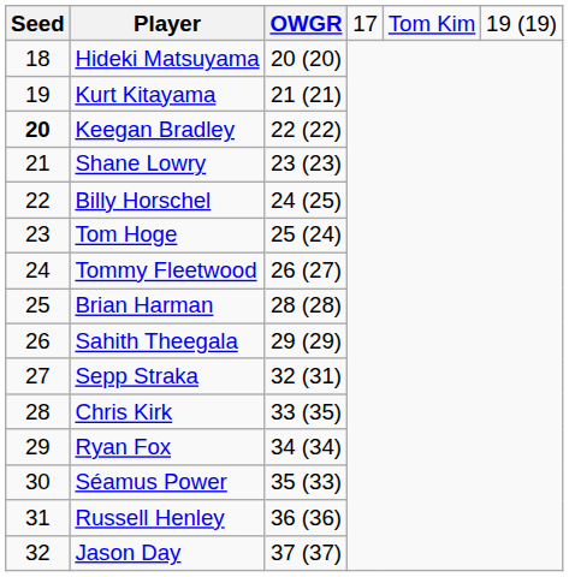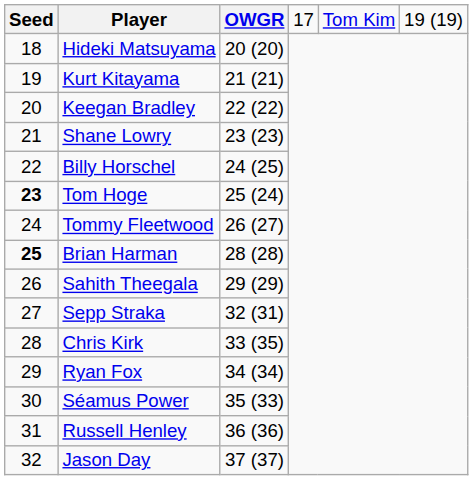Keegan Bradley | column 1: bold -> normal
Tom Hoge | column 1: normal -> bold
Brian Harman | column 1: normal -> bold
